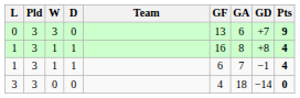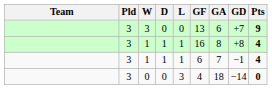columns swapped: Team <-> L
